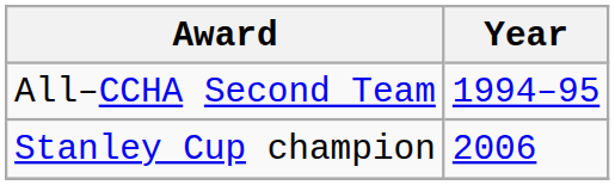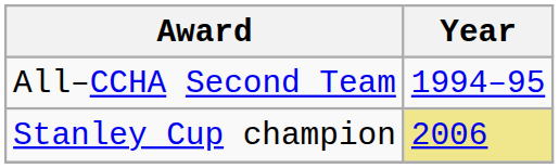Stanley Cup champion | Year: no background -> khaki background
